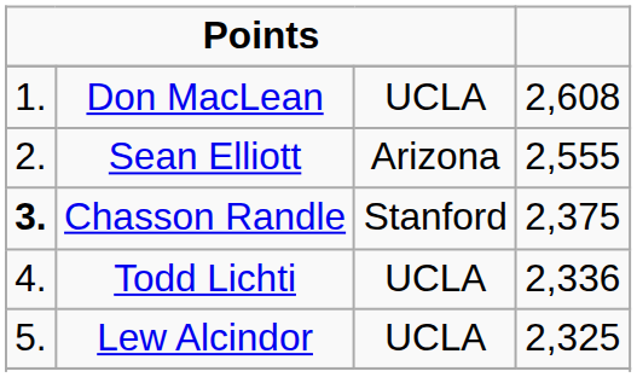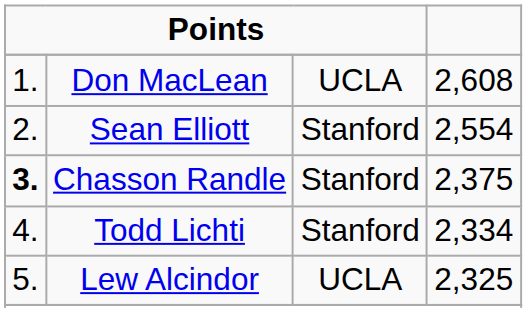Sean Elliott | column 3: Arizona -> Stanford
Sean Elliott | column 4: 2,555 -> 2,554
Todd Lichti | column 3: UCLA -> Stanford
Todd Lichti | column 4: 2,336 -> 2,334
